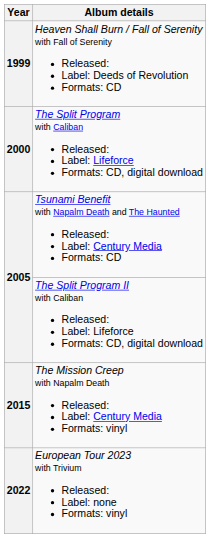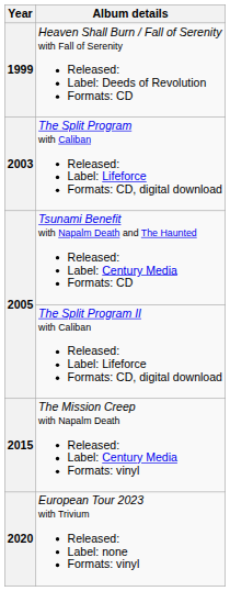row 3 | Year: 2000 -> 2003
row 7 | Year: 2022 -> 2020
